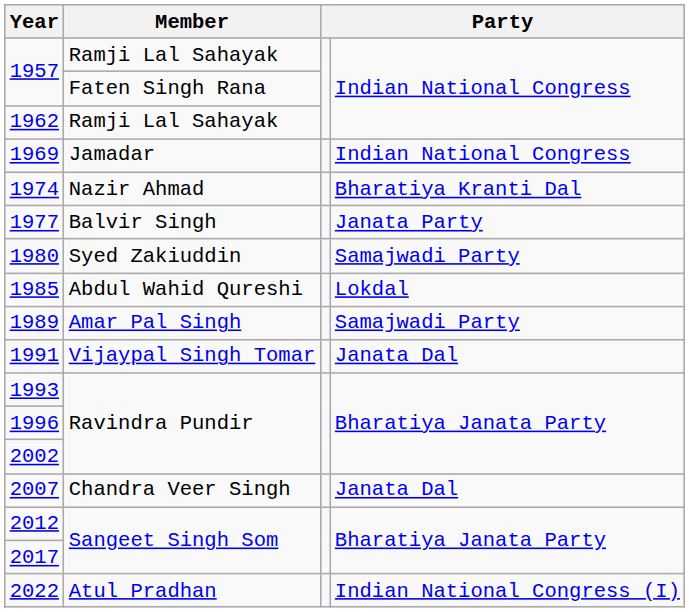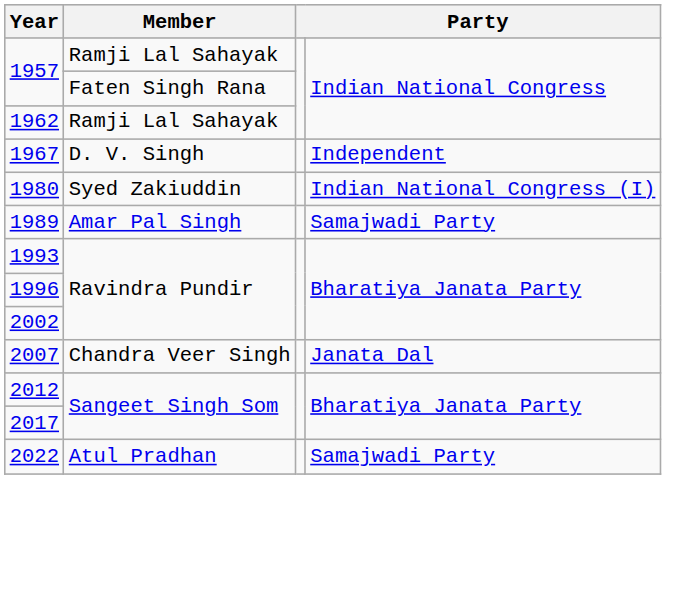+ row: 1967 | D. V. Singh | Independent
- row: 1969 | Jamadar | Indian National Congress
- row: 1974 | Nazir Ahmad | Bharatiya Kranti Dal
- row: 1977 | Balvir Singh | Janata Party
1980 | column 4: Samajwadi Party -> Indian National Congress (I)
- row: 1985 | Abdul Wahid Qureshi | Lokdal
- row: 1991 | Vijaypal Singh Tomar | Janata Dal
2022 | column 4: Indian National Congress (I) -> Samajwadi Party
